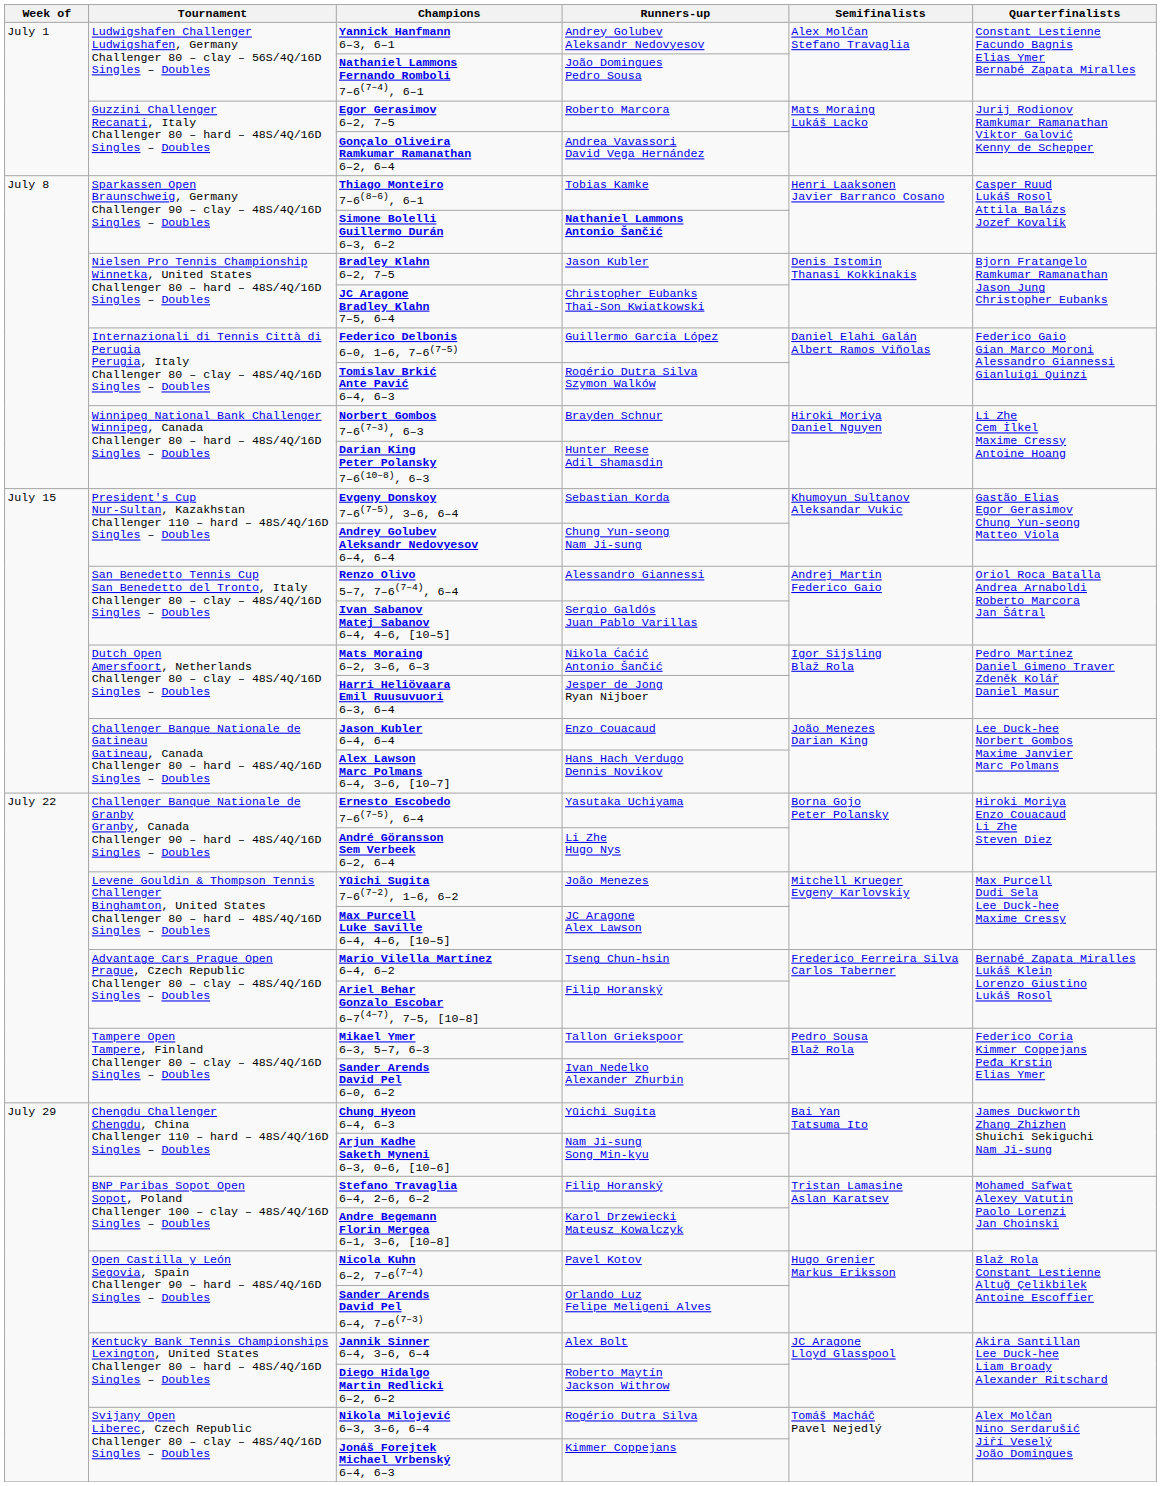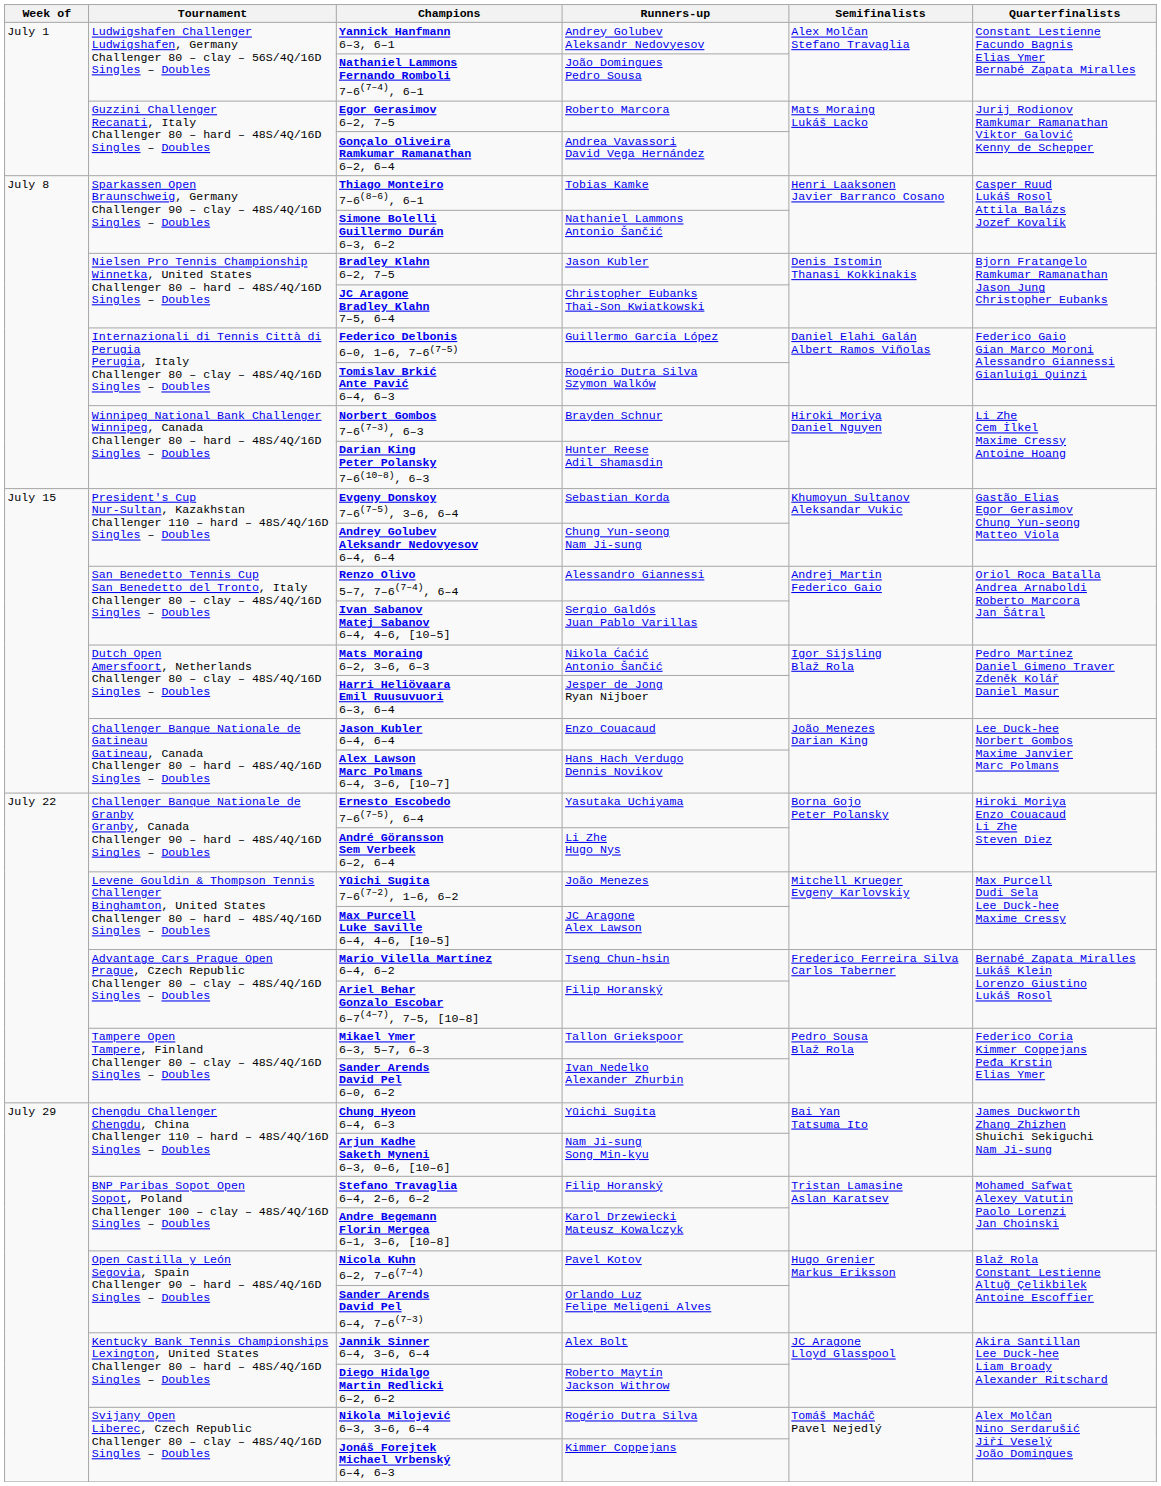Simone Bolelli Guillermo Durán 6–3, 6–2 | Runners-up: bold -> normal
